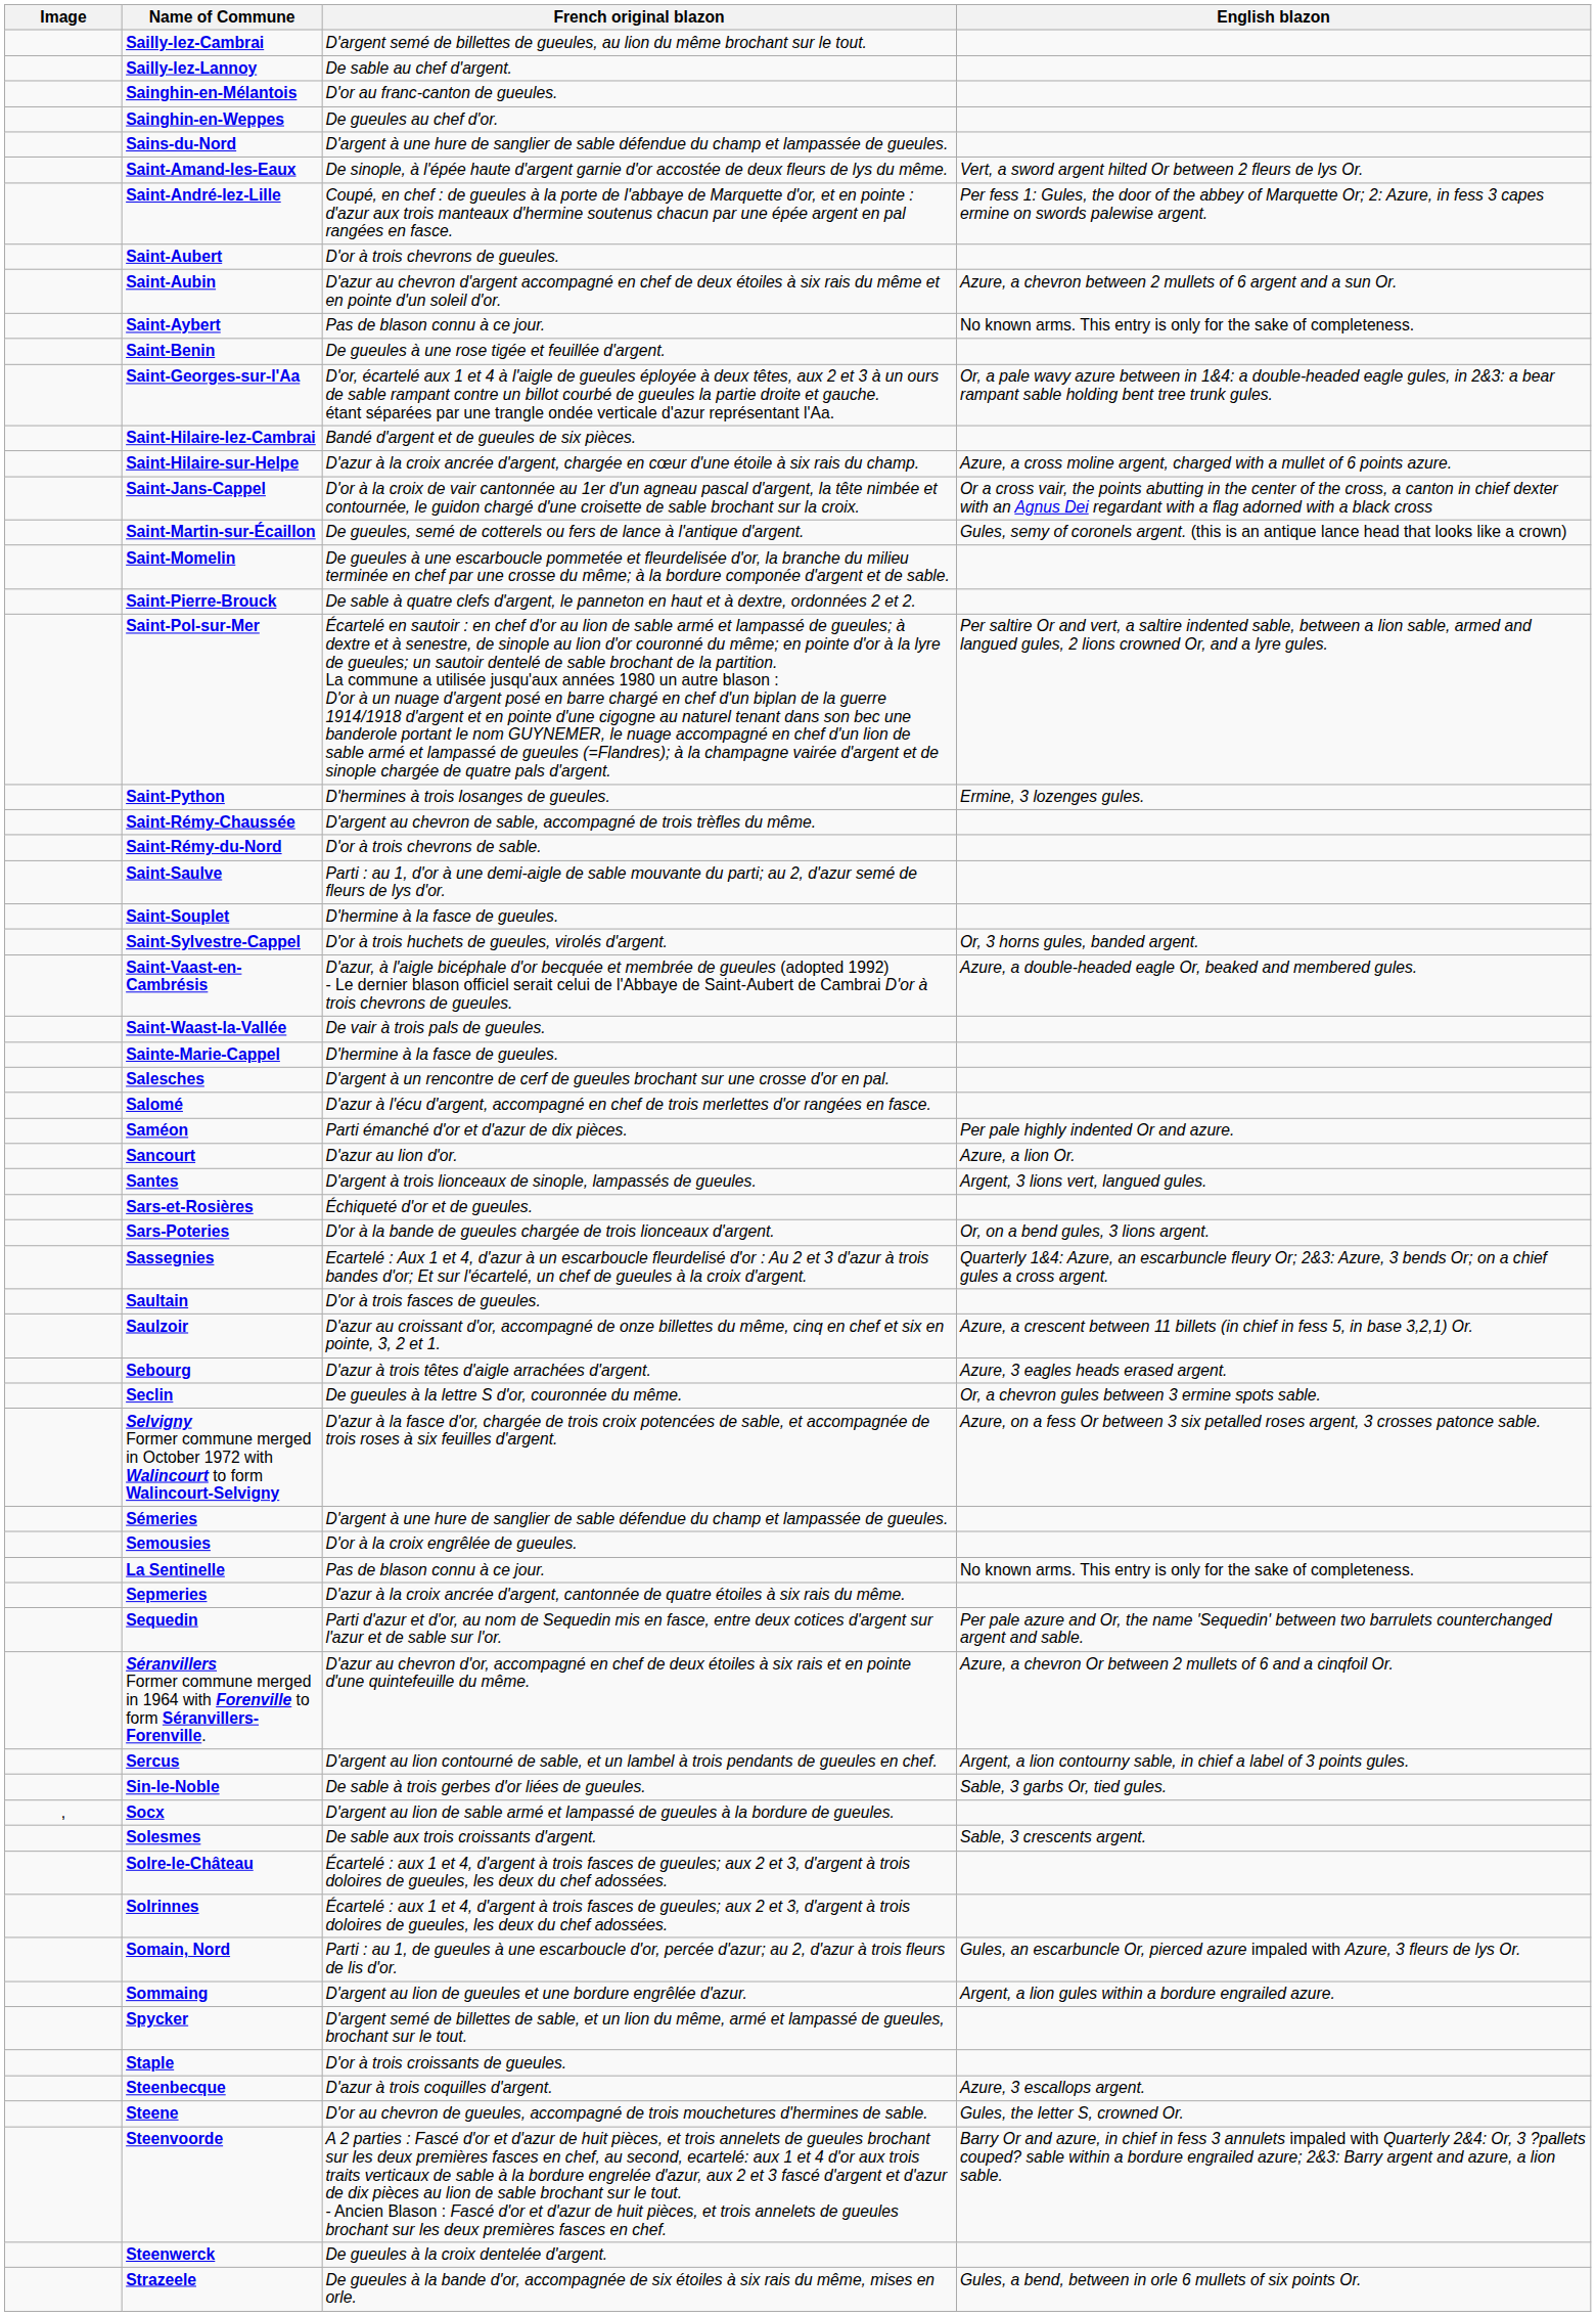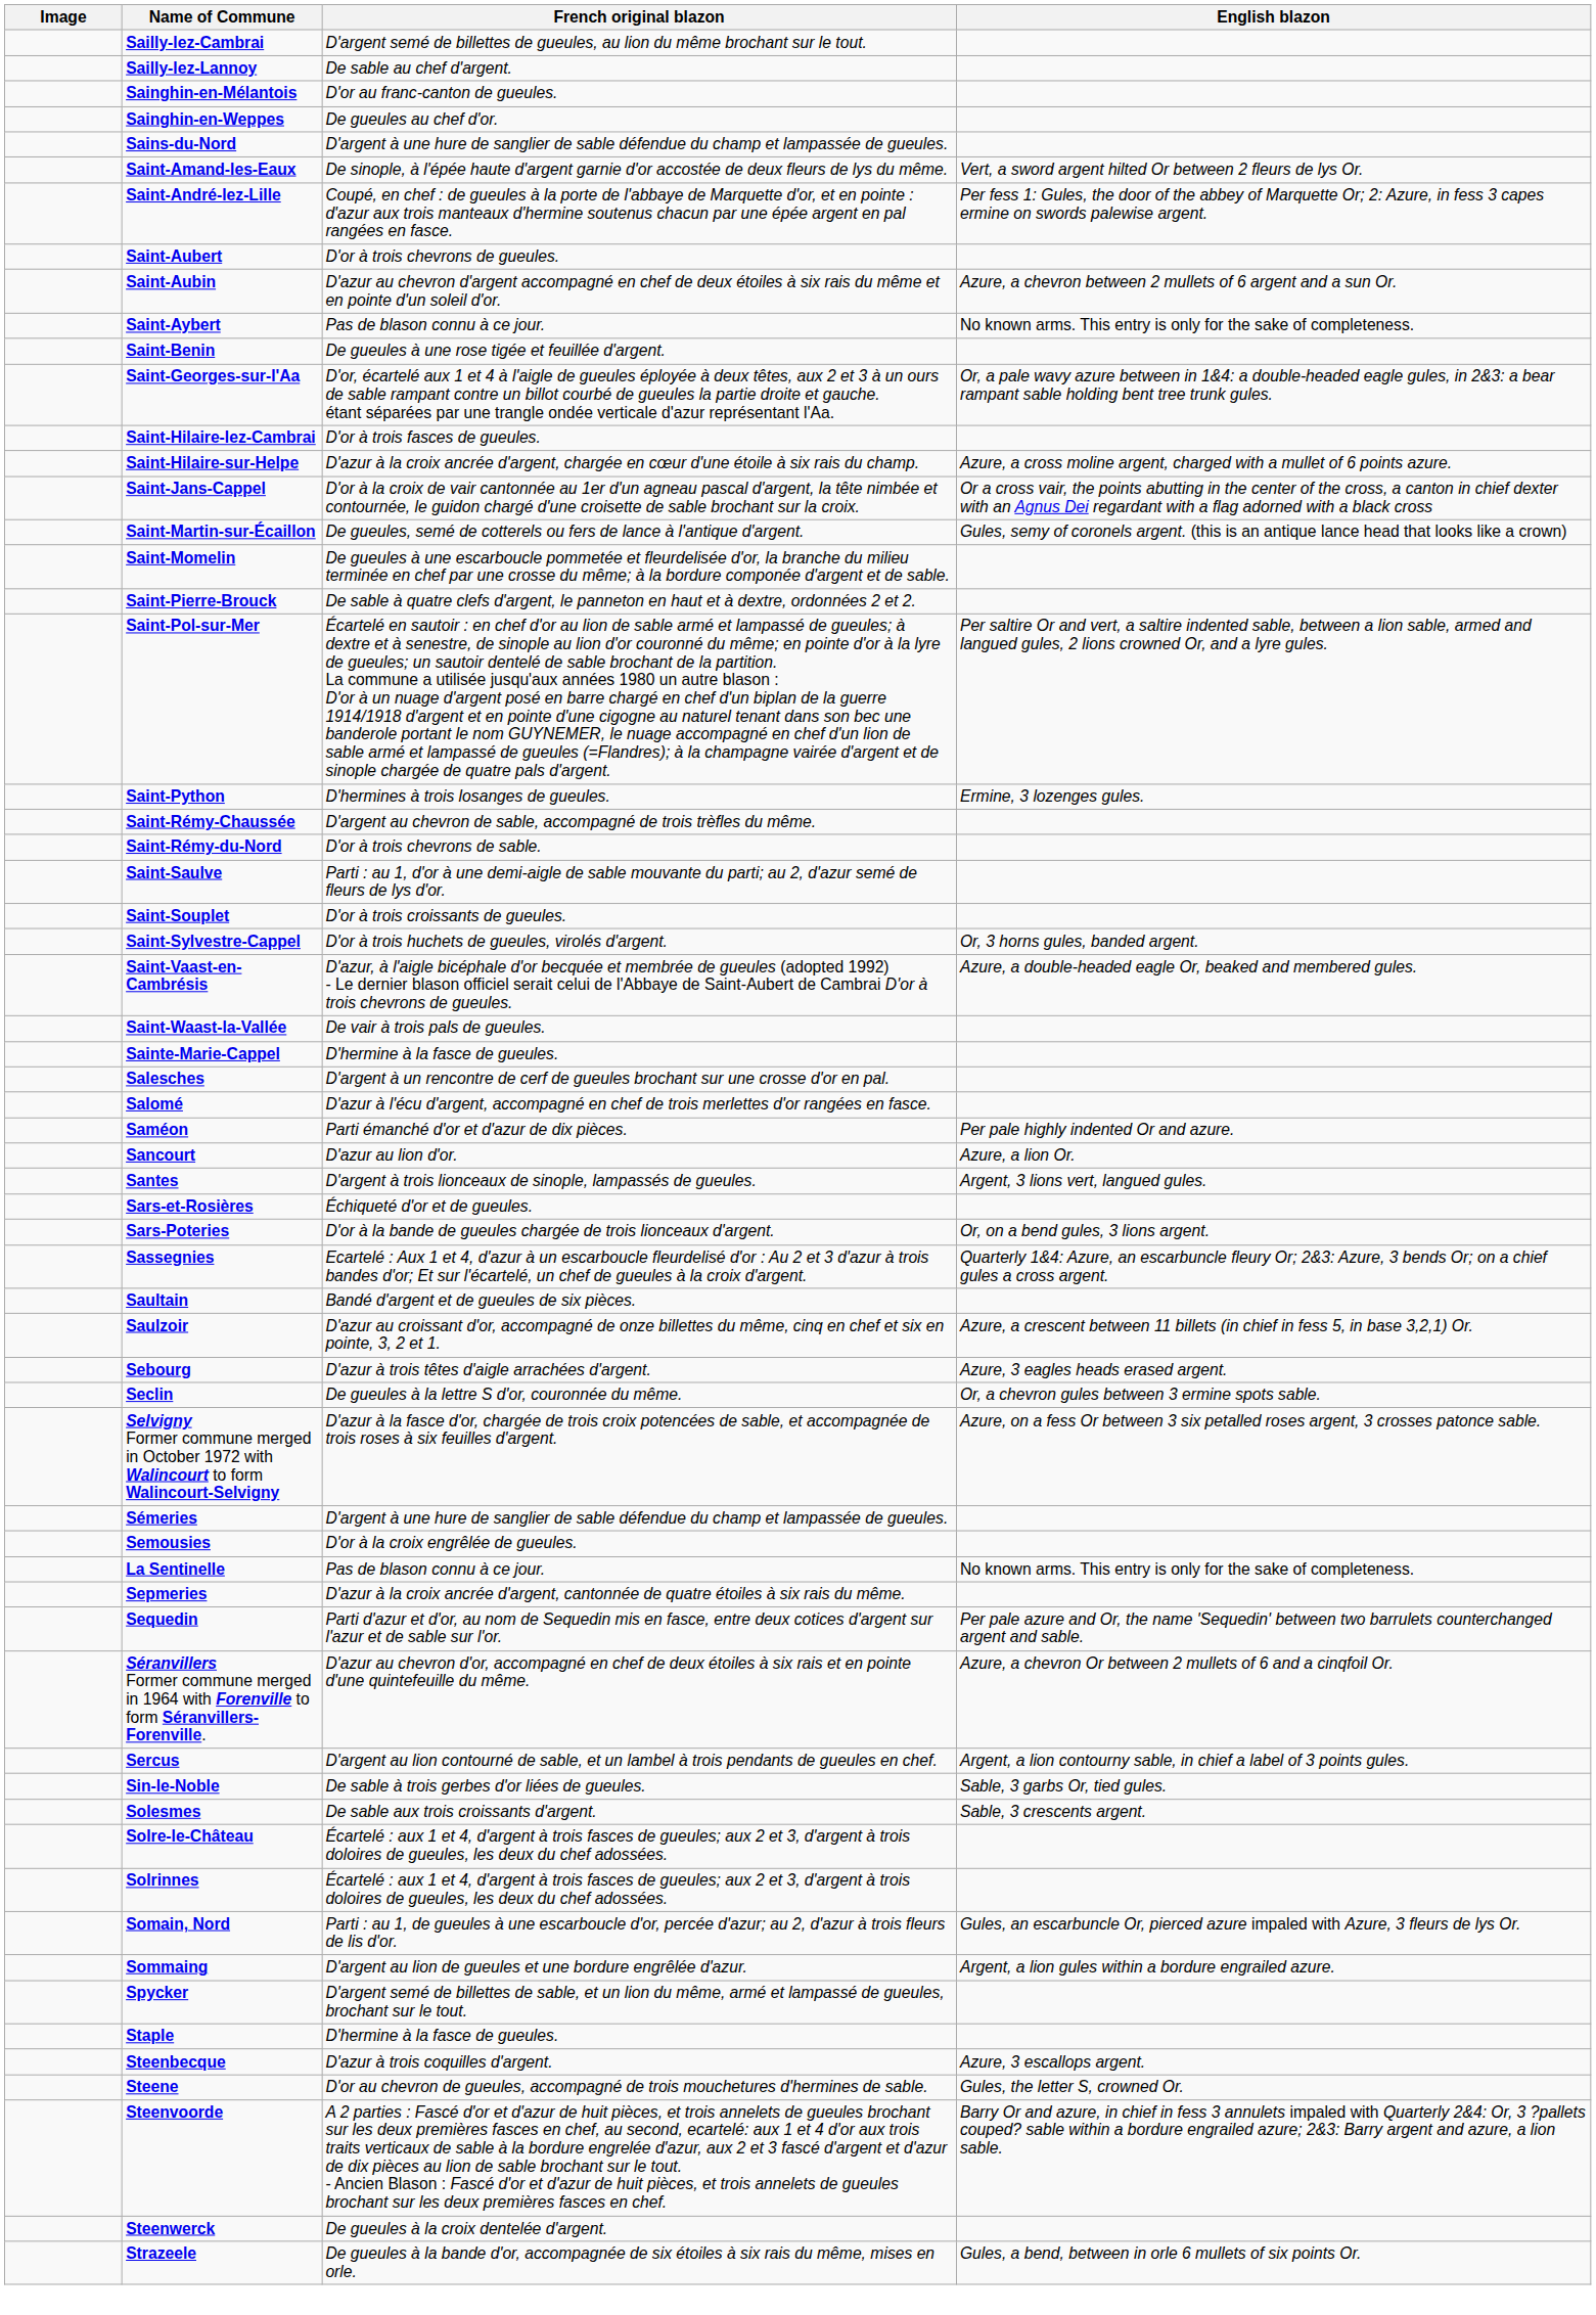Saint-Hilaire-lez-Cambrai | French original blazon: Bandé d'argent et de gueules de six pièces. -> D'or à trois fasces de gueules.
Saint-Souplet | French original blazon: D'hermine à la fasce de gueules. -> D'or à trois croissants de gueules.
Saultain | French original blazon: D'or à trois fasces de gueules. -> Bandé d'argent et de gueules de six pièces.
- row: , | Socx | D'argent au lion de sable armé et lampassé de gueules à la bordure de gueules.
Staple | French original blazon: D'or à trois croissants de gueules. -> D'hermine à la fasce de gueules.
